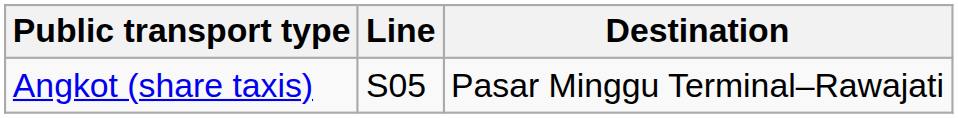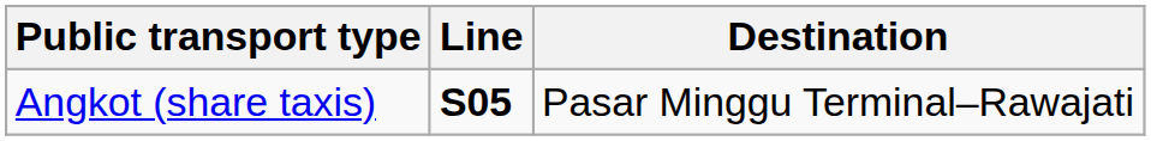Angkot (share taxis) | Line: normal -> bold
